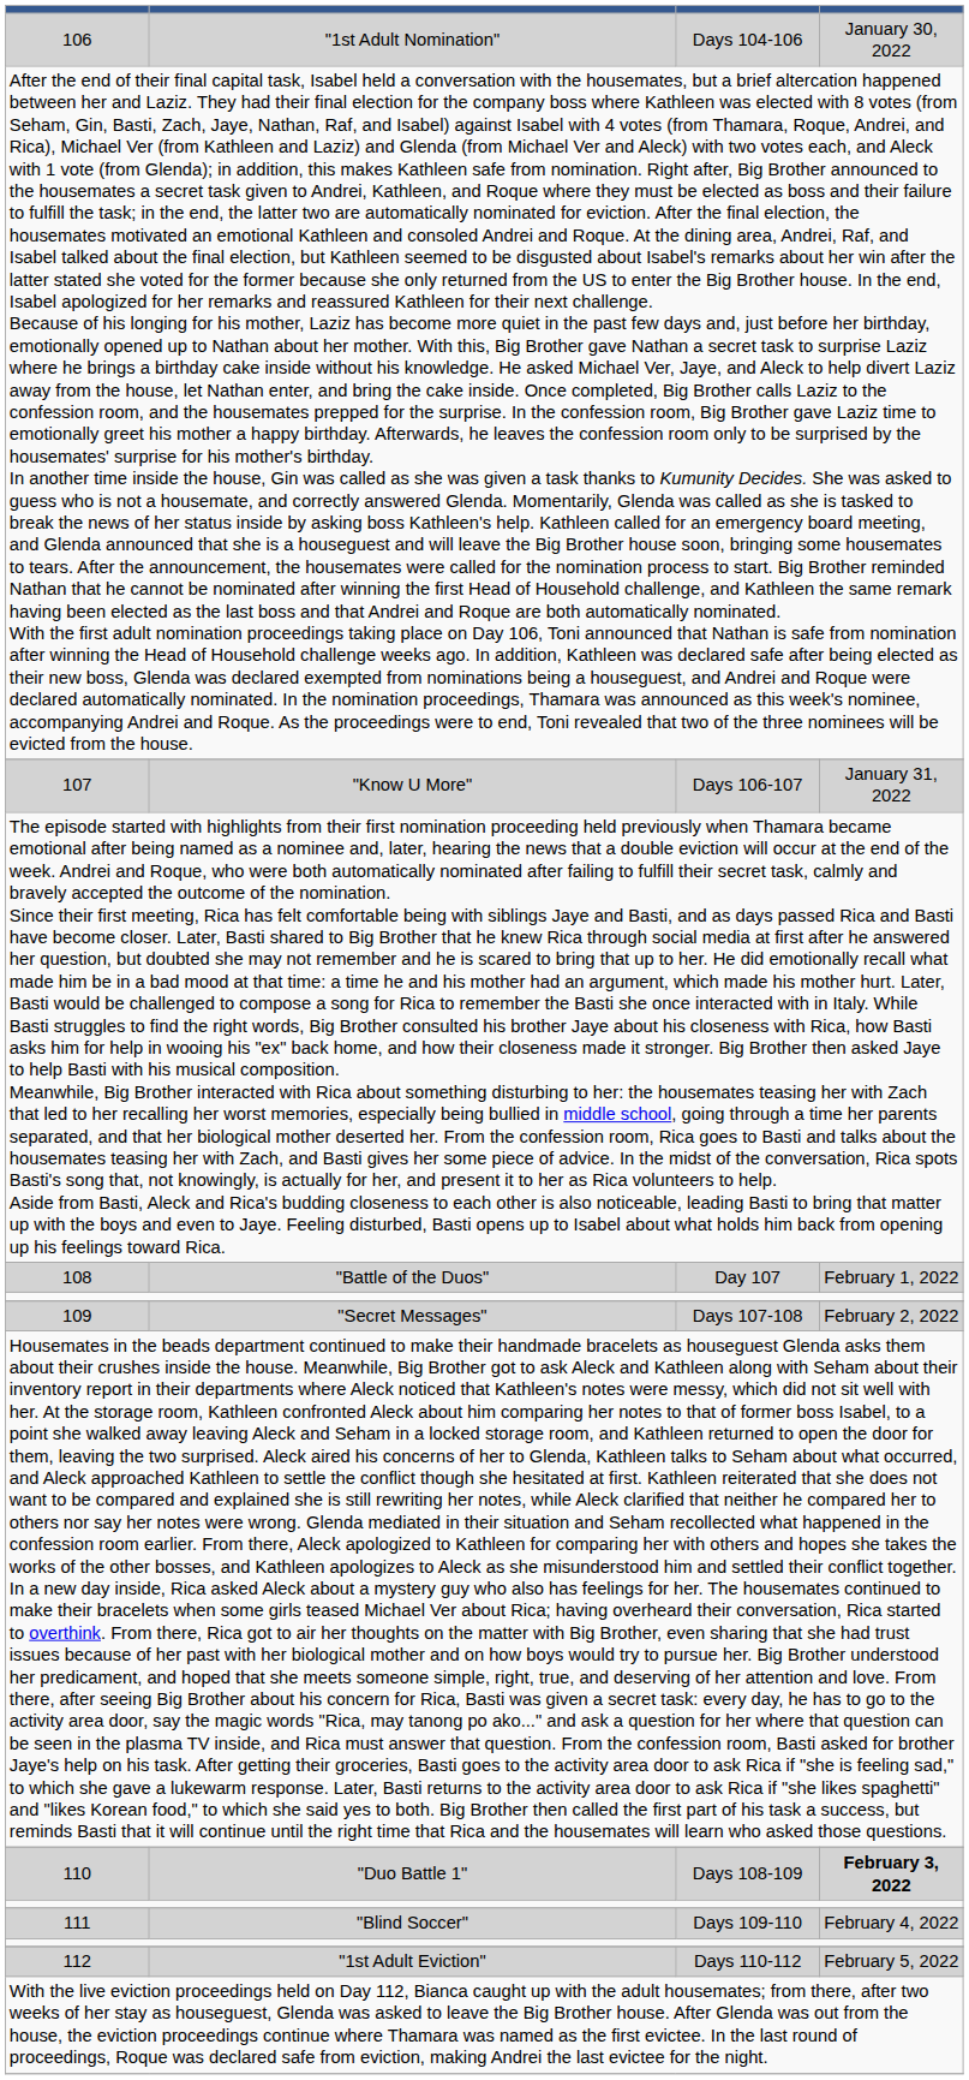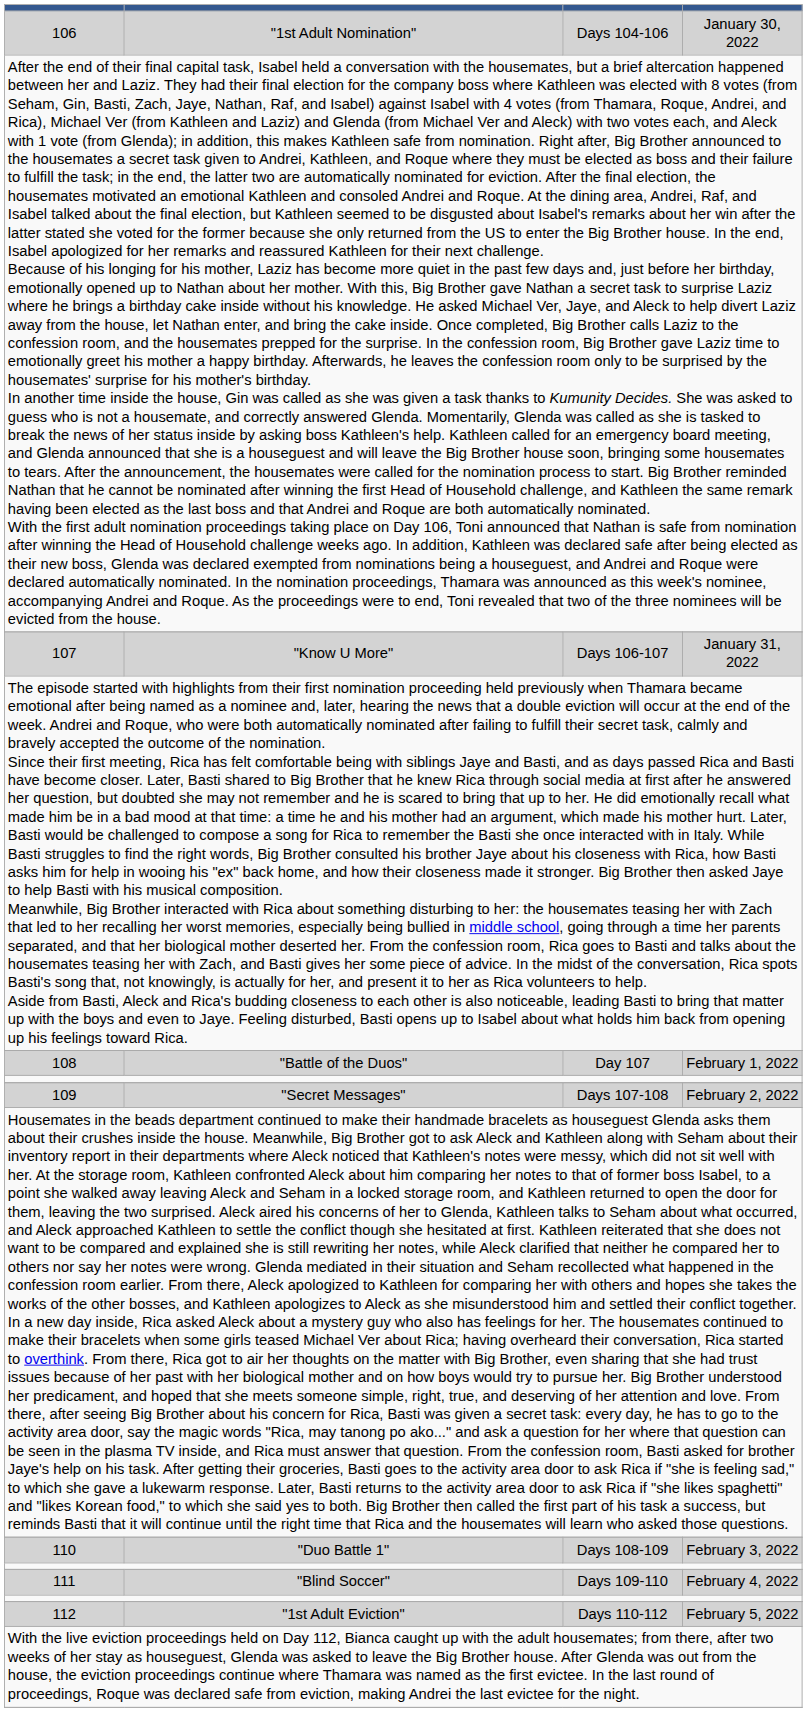110 | column 4: bold -> normal
